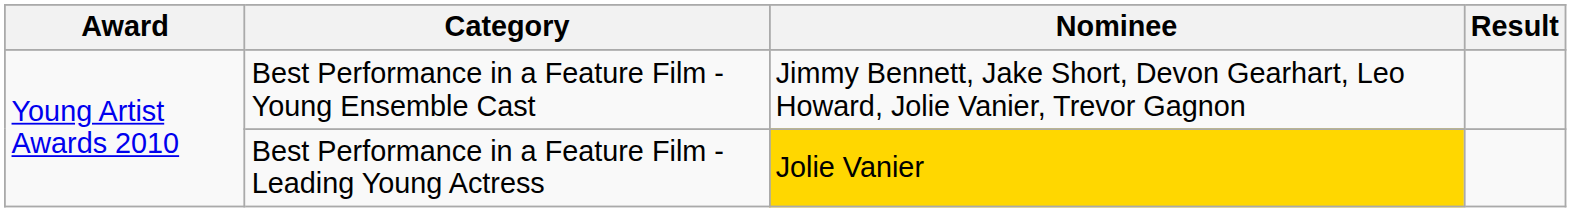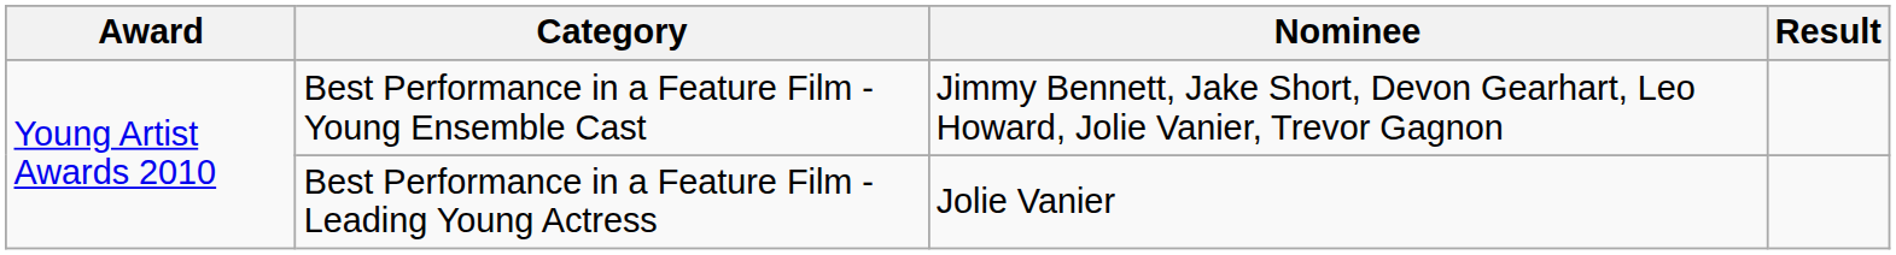Best Performance in a Feature Film - Leading Young Actress | Nominee: gold background -> no background
